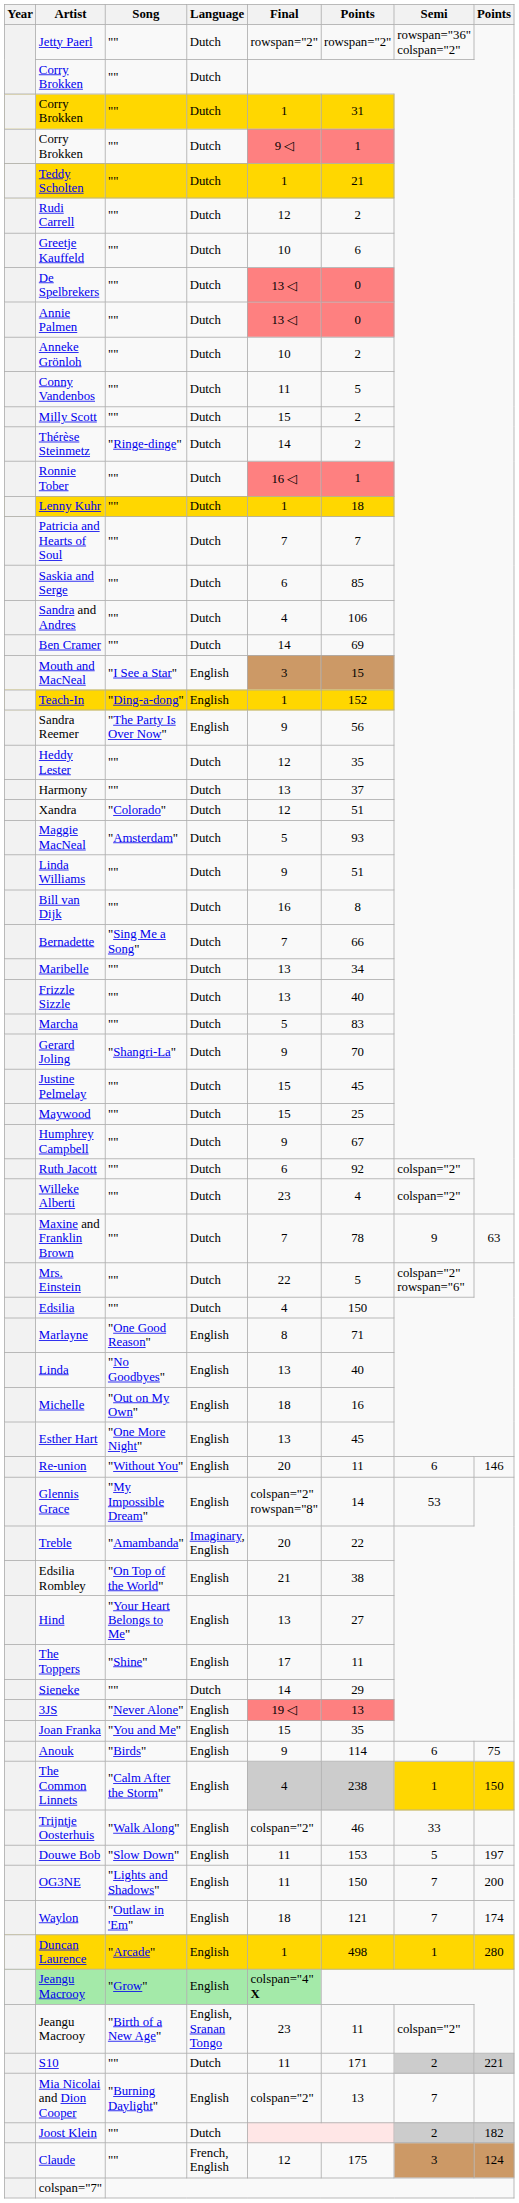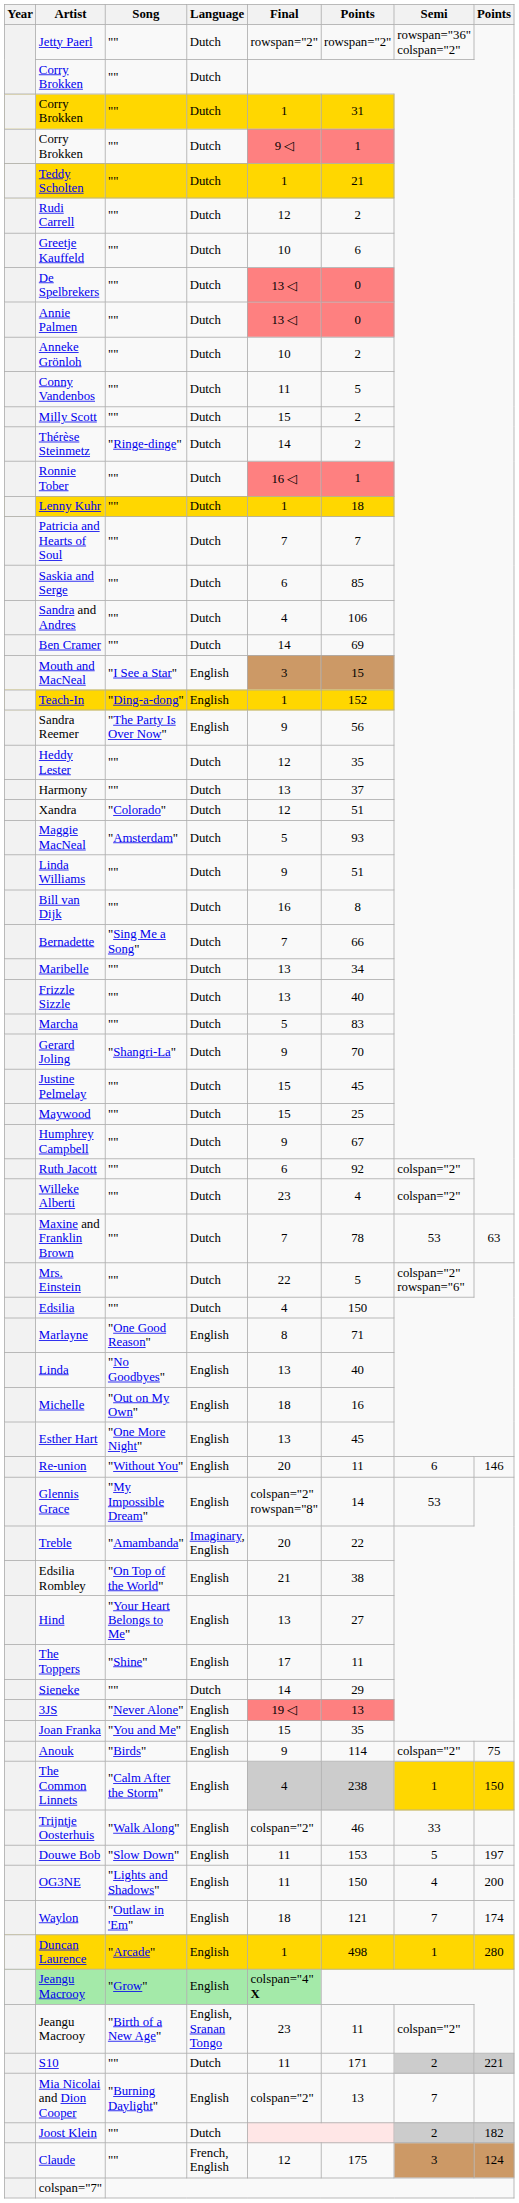Maxine and Franklin Brown | Semi: 9 -> 53
Anouk | Semi: 6 -> colspan="2"
OG3NE | Semi: 7 -> 4
